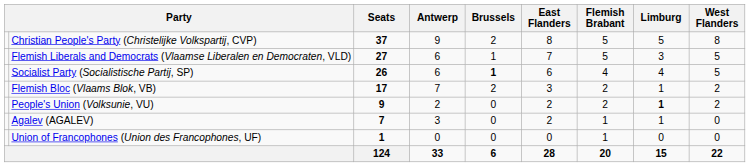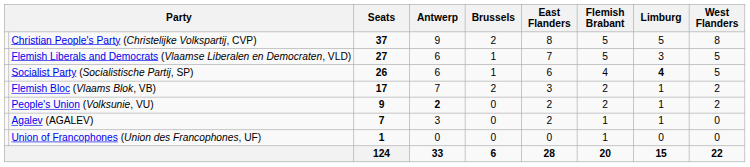Socialist Party (Socialistische Partij, SP) | Brussels: bold -> normal
Socialist Party (Socialistische Partij, SP) | Limburg: normal -> bold
People's Union (Volksunie, VU) | Antwerp: normal -> bold
People's Union (Volksunie, VU) | Limburg: bold -> normal
